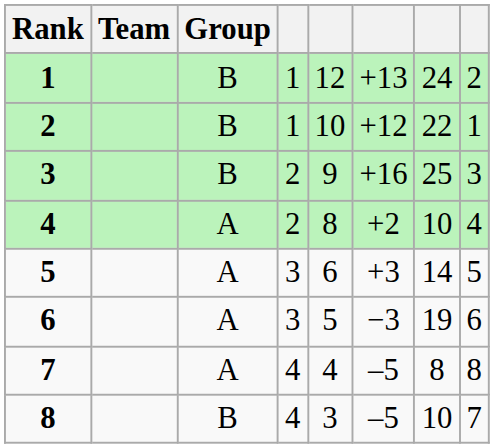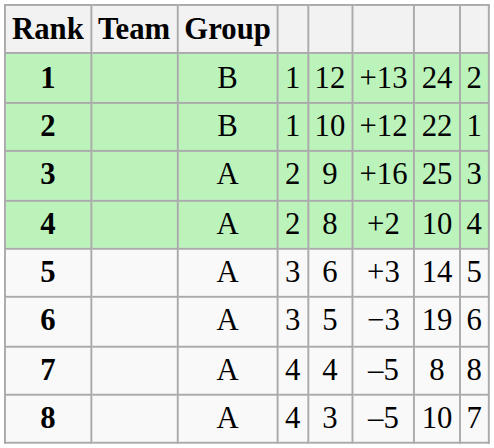row 4 | Group: B -> A
row 9 | Group: B -> A
